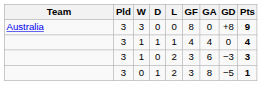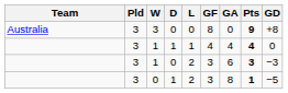columns swapped: GD <-> Pts
